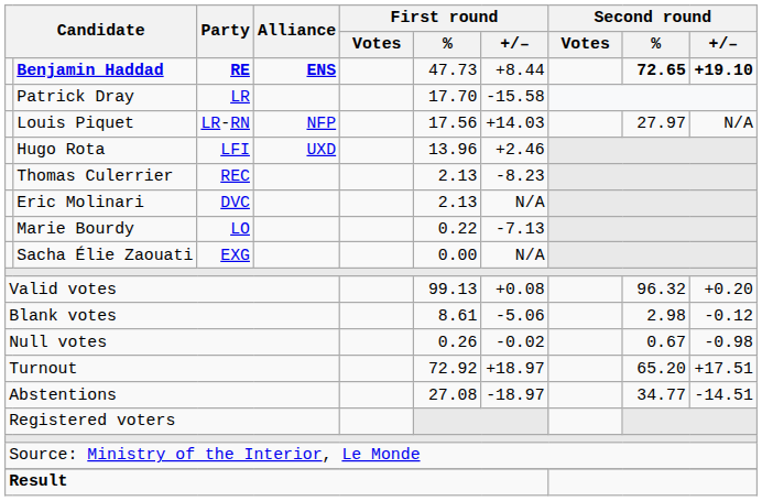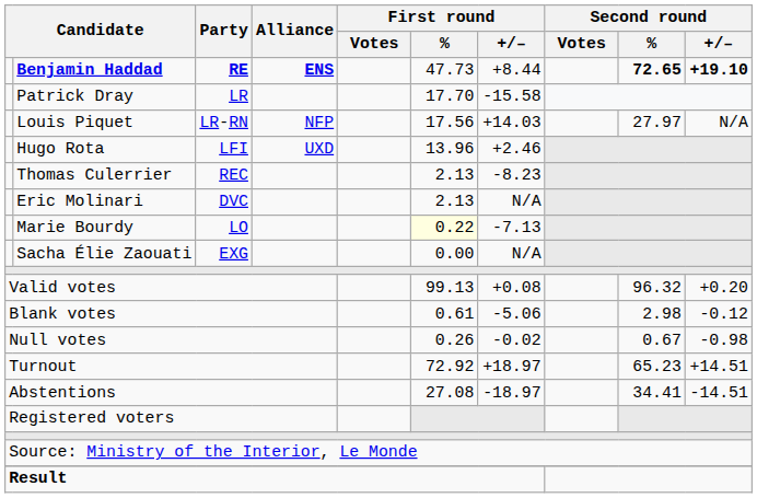Marie Bourdy | First round / %: no background -> lightyellow background
Blank votes | First round / %: 8.61 -> 0.61
Turnout | Second round / %: 65.20 -> 65.23
Turnout | Second round / +/–: +17.51 -> +14.51
Abstentions | Second round / %: 34.77 -> 34.41
